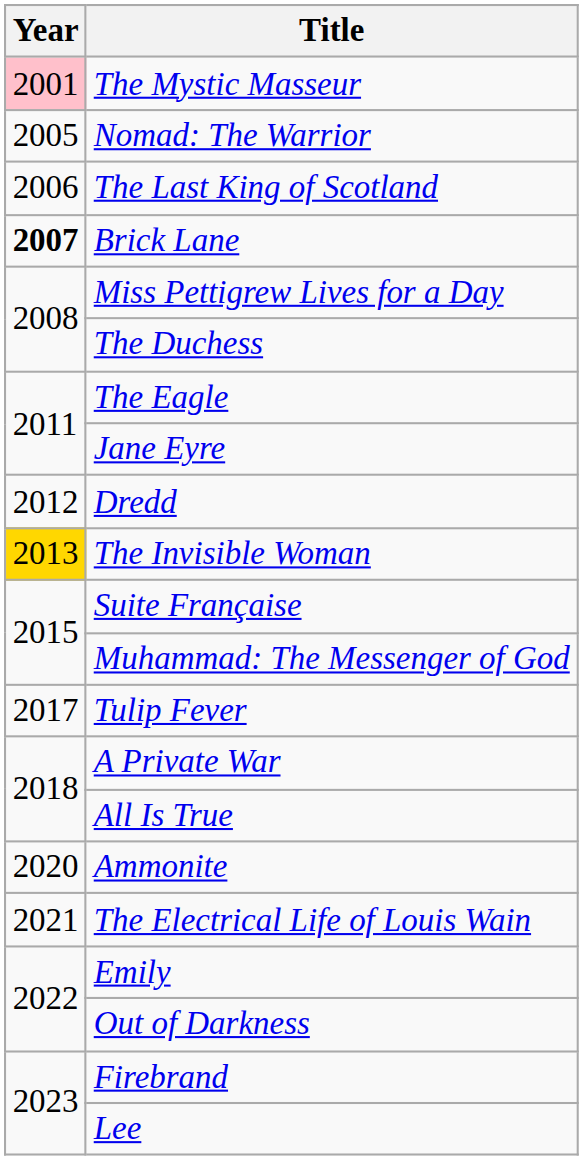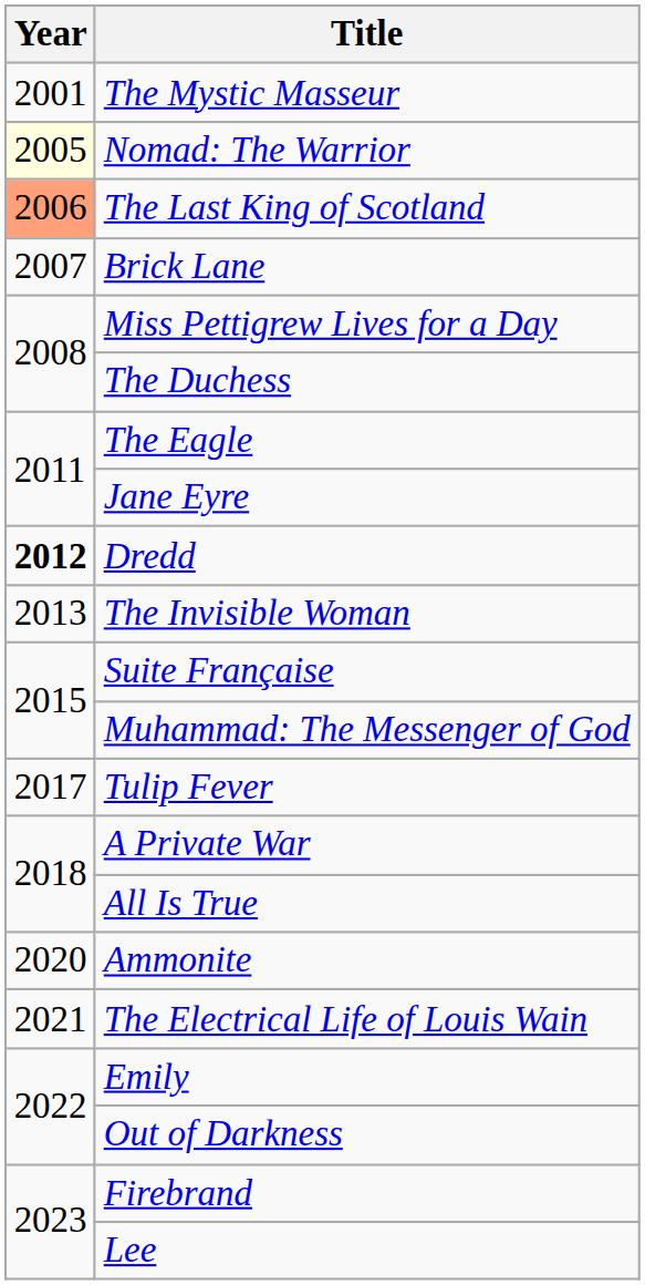The Mystic Masseur | Year: pink background -> no background
Nomad: The Warrior | Year: no background -> lightyellow background
The Last King of Scotland | Year: no background -> lightsalmon background
Brick Lane | Year: bold -> normal
Dredd | Year: normal -> bold
The Invisible Woman | Year: gold background -> no background
